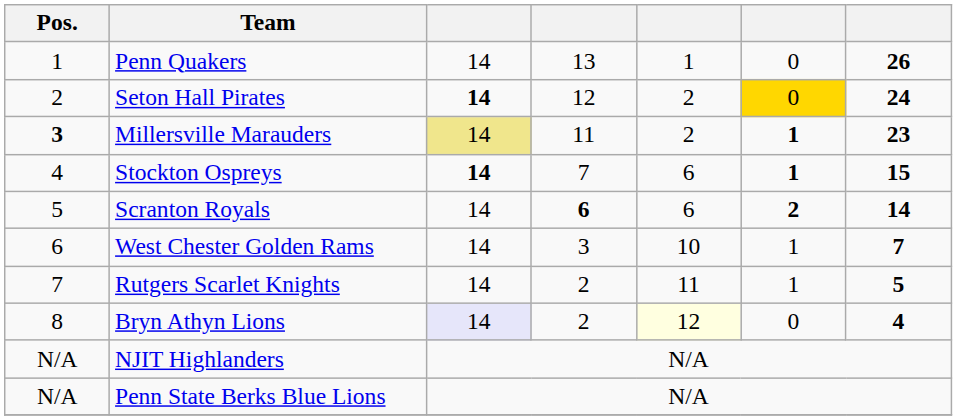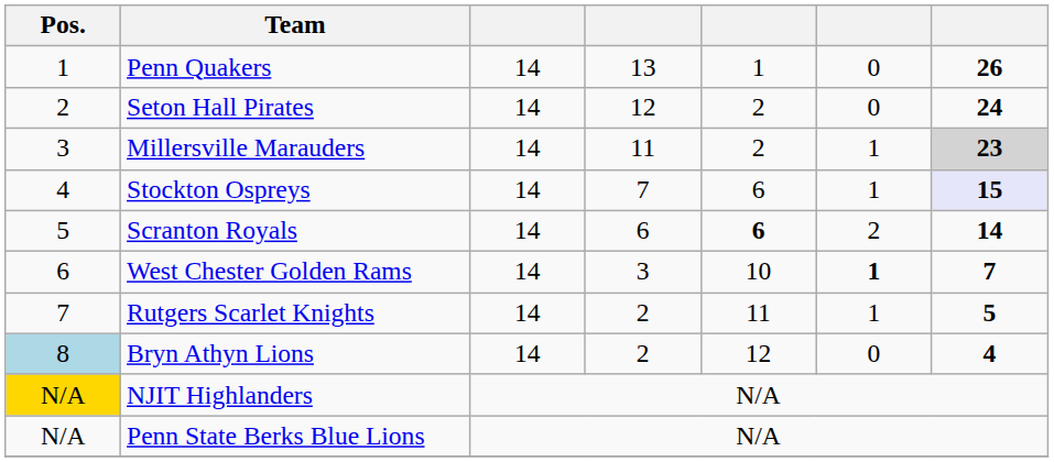Seton Hall Pirates | column 3: bold -> normal
Seton Hall Pirates | column 6: gold background -> no background
Millersville Marauders | Pos.: bold -> normal
Millersville Marauders | column 3: khaki background -> no background
Millersville Marauders | column 6: bold -> normal
Millersville Marauders | column 7: no background -> lightgrey background
Stockton Ospreys | column 3: bold -> normal
Stockton Ospreys | column 6: bold -> normal
Stockton Ospreys | column 7: no background -> lavender background
Scranton Royals | column 4: bold -> normal
Scranton Royals | column 5: normal -> bold
Scranton Royals | column 6: bold -> normal
West Chester Golden Rams | column 6: normal -> bold
Bryn Athyn Lions | Pos.: no background -> lightblue background
Bryn Athyn Lions | column 3: lavender background -> no background
Bryn Athyn Lions | column 5: lightyellow background -> no background
NJIT Highlanders | Pos.: no background -> gold background
